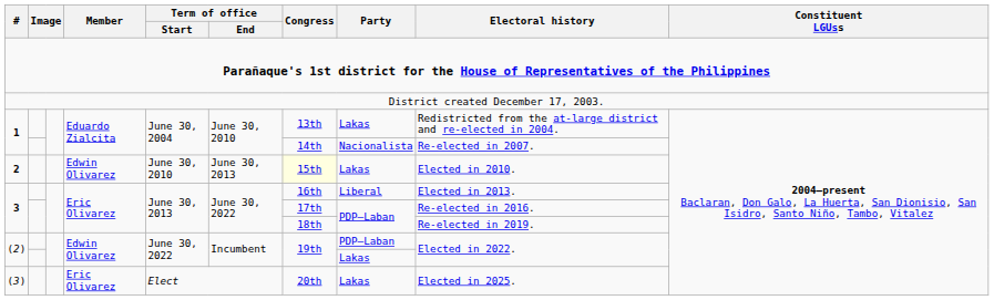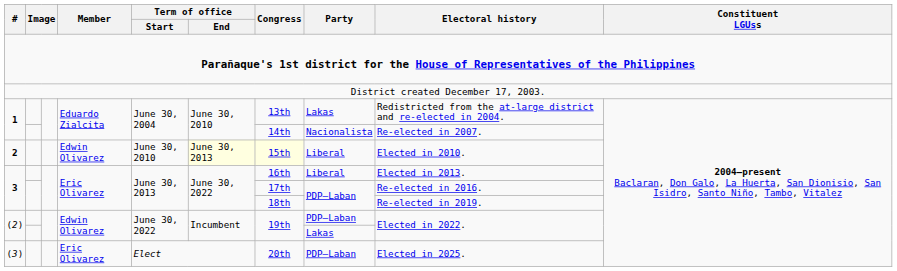2 | Term of office / End: no background -> lightyellow background
2 | Party: Lakas -> Liberal
(3) | Party: Lakas -> PDP–Laban
